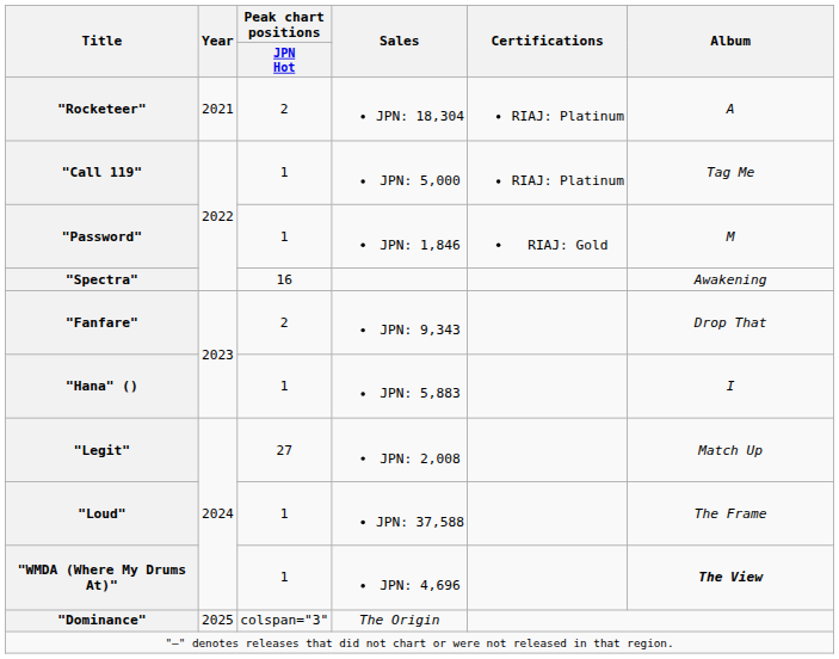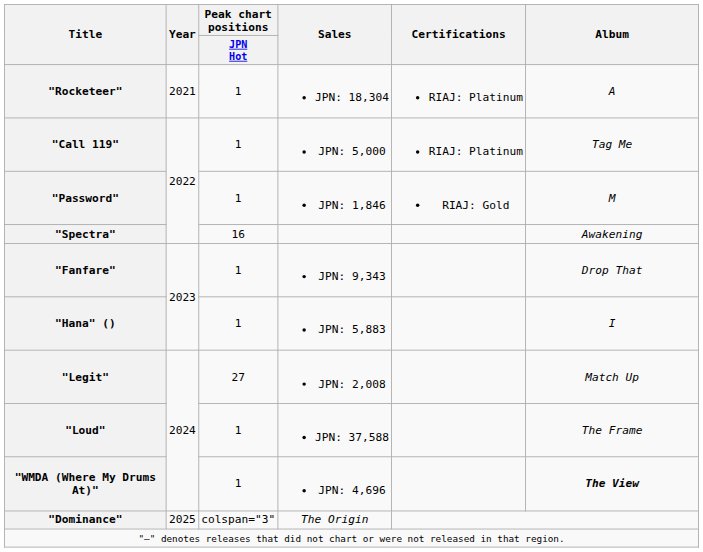"Rocketeer" | Peak chart positions / JPN Hot: 2 -> 1
"Fanfare" | Peak chart positions / JPN Hot: 2 -> 1
